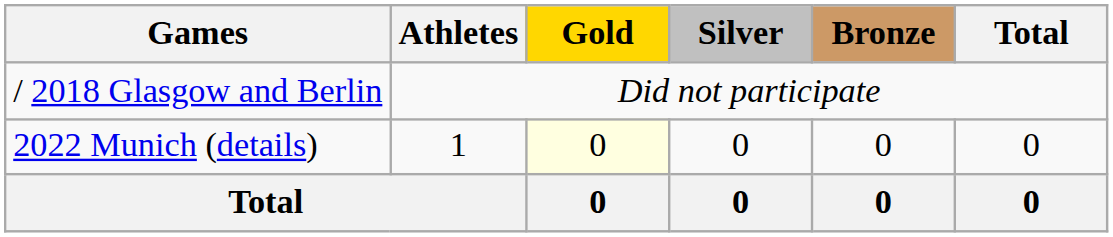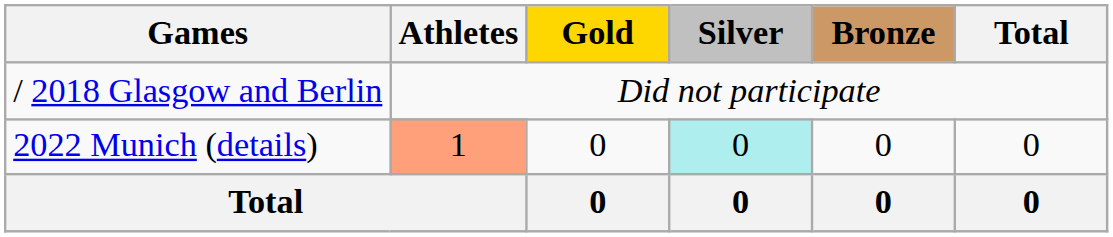2022 Munich (details) | Athletes: no background -> lightsalmon background
2022 Munich (details) | Gold: lightyellow background -> no background
2022 Munich (details) | Silver: no background -> paleturquoise background
